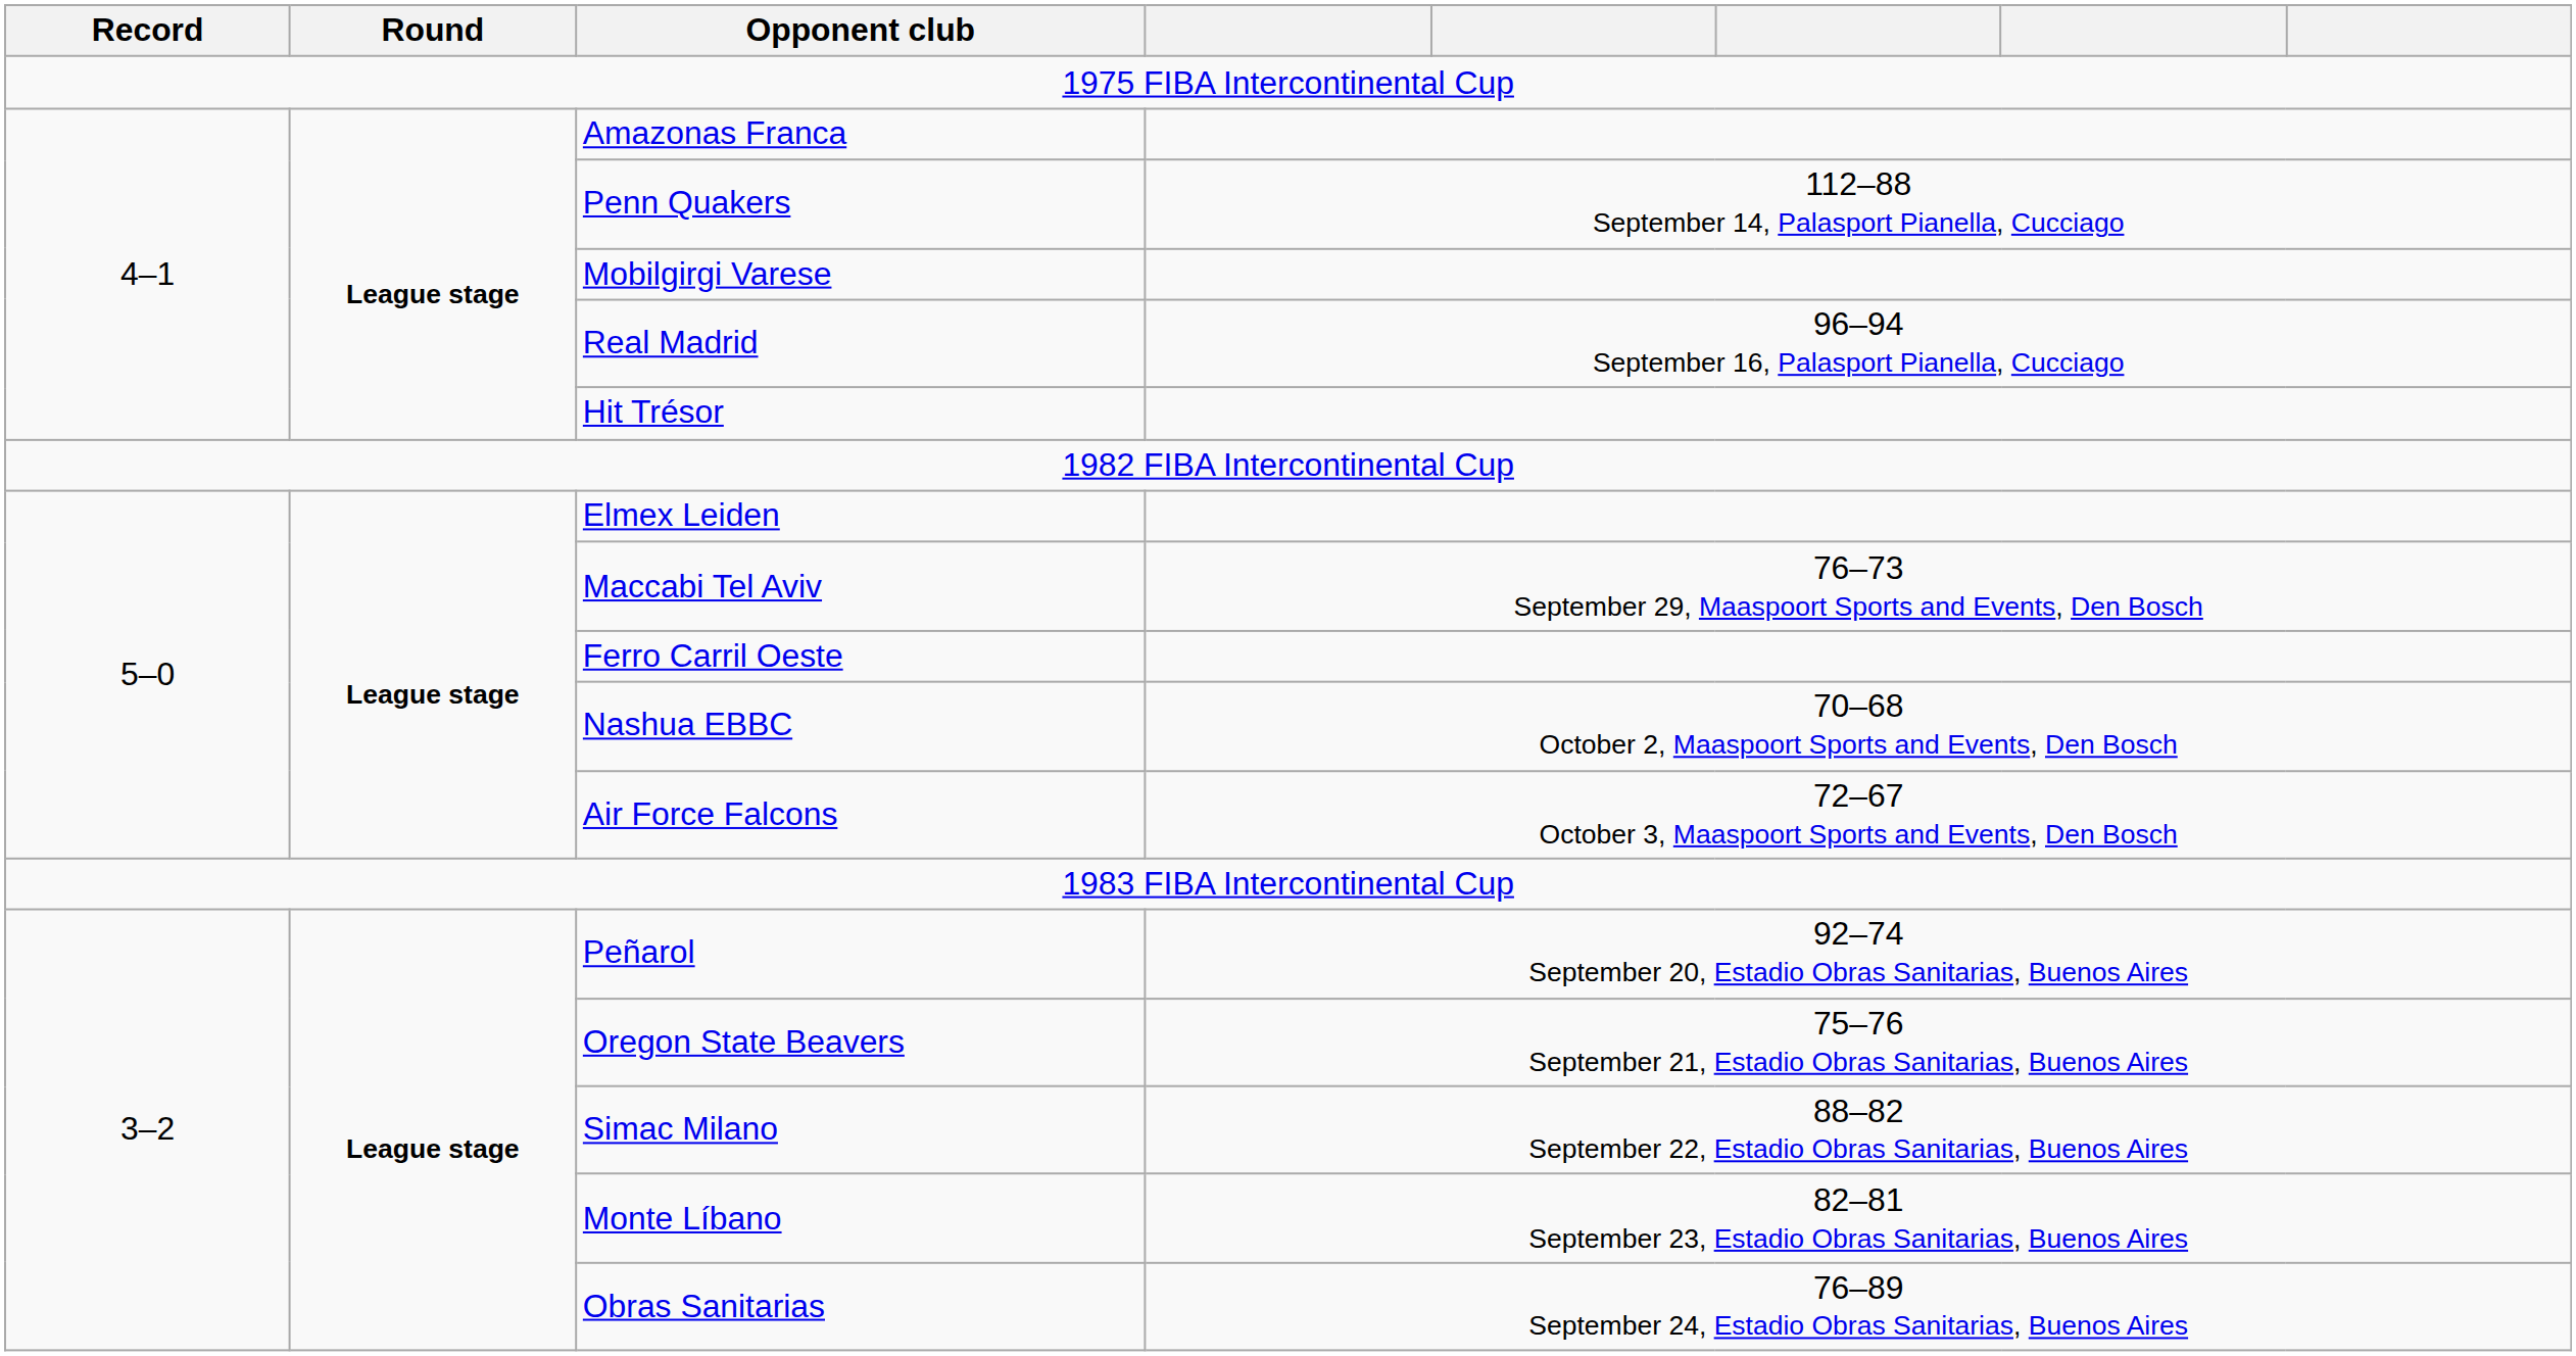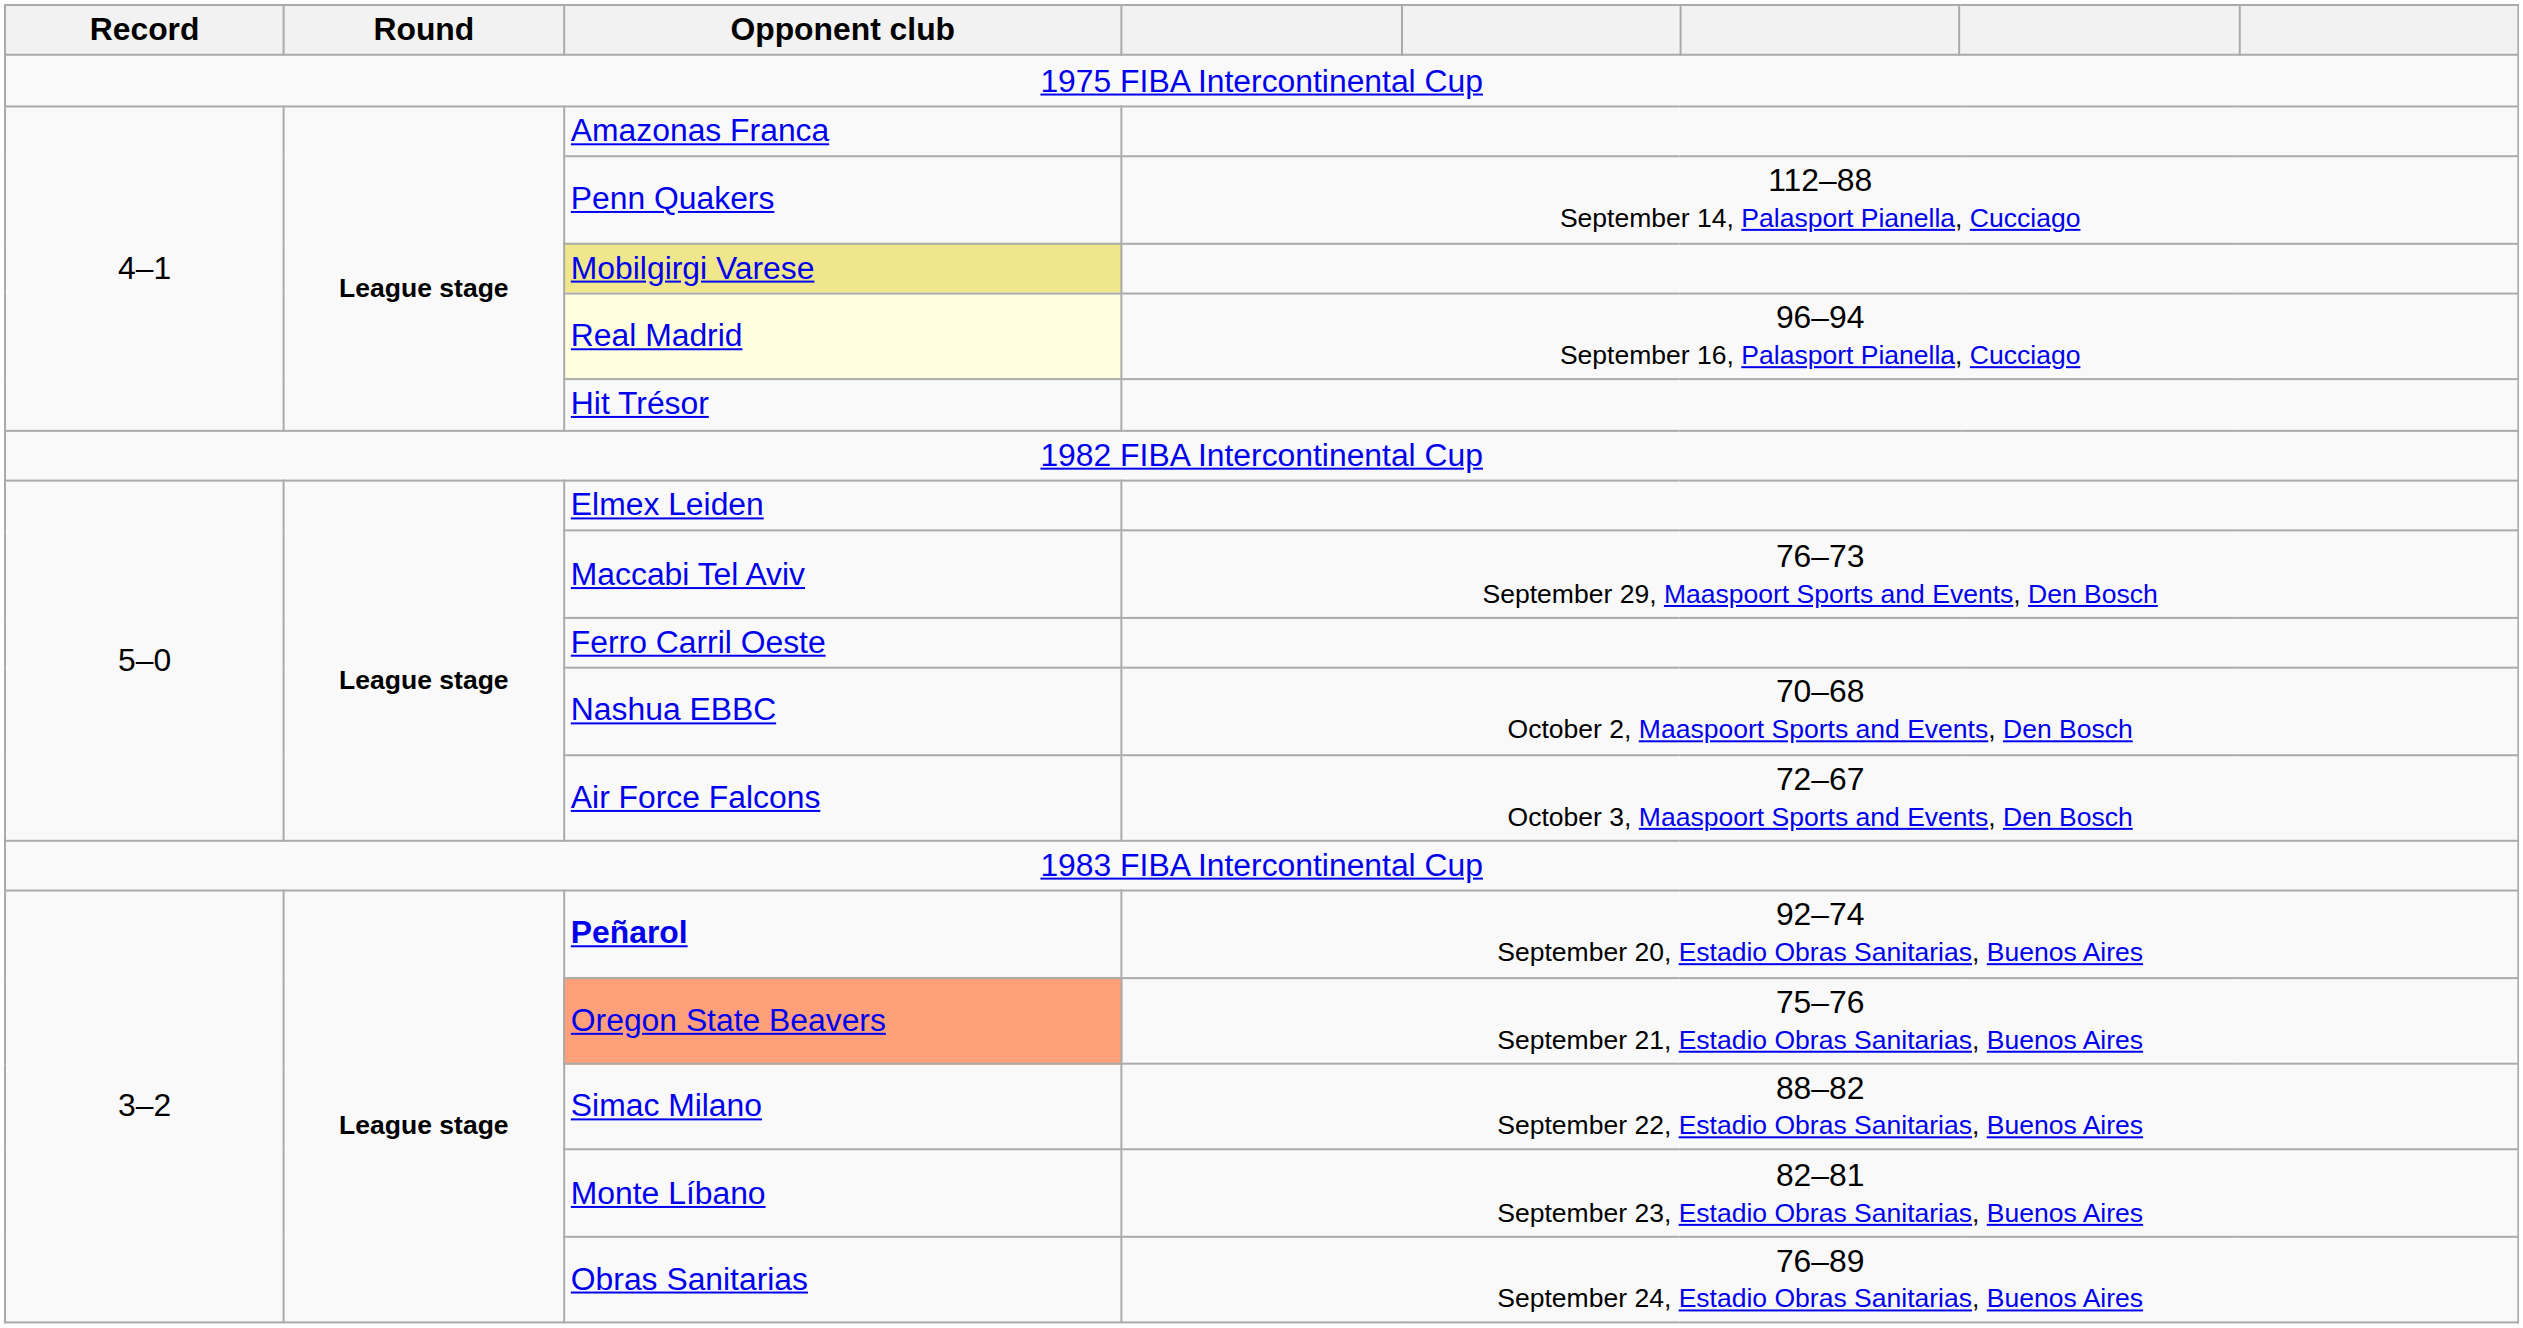Mobilgirgi Varese | Opponent club: no background -> khaki background
Real Madrid | Opponent club: no background -> lightyellow background
Peñarol | Opponent club: normal -> bold
Oregon State Beavers | Opponent club: no background -> lightsalmon background
